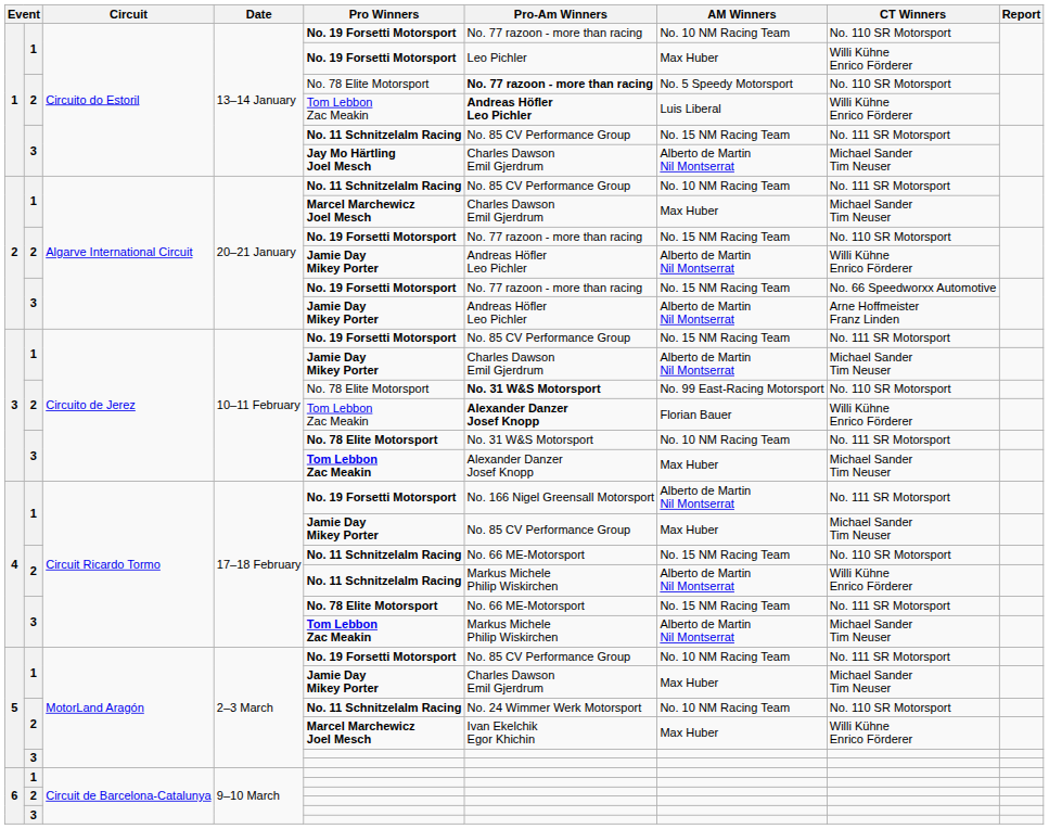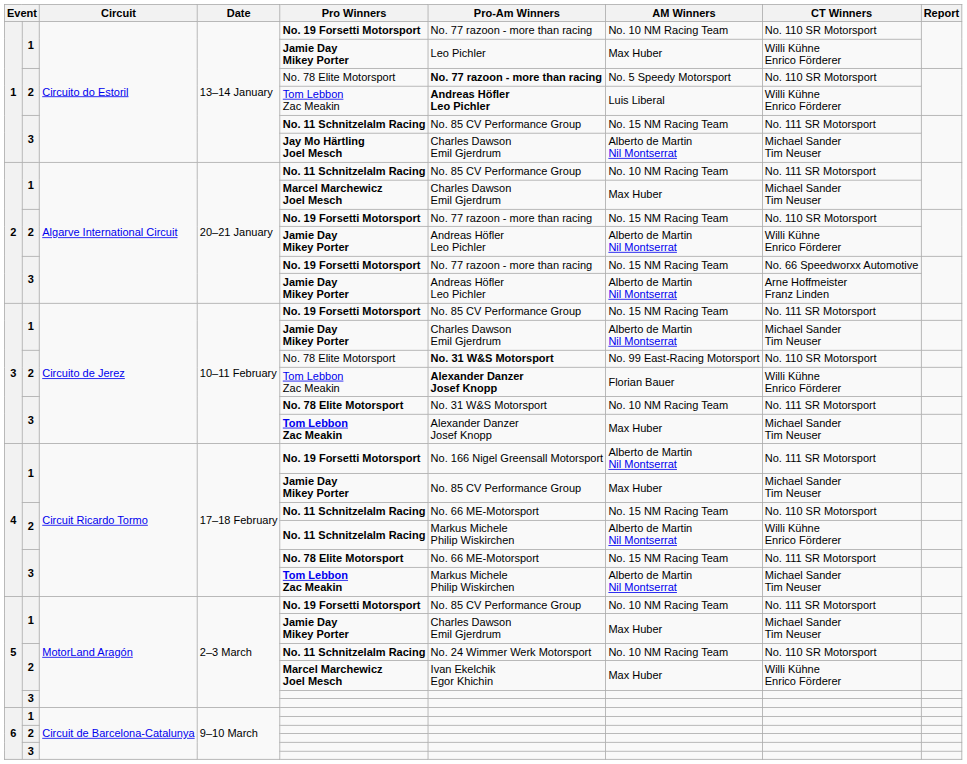row 3 | Pro Winners: No. 19 Forsetti Motorsport -> Jamie Day Mikey Porter
